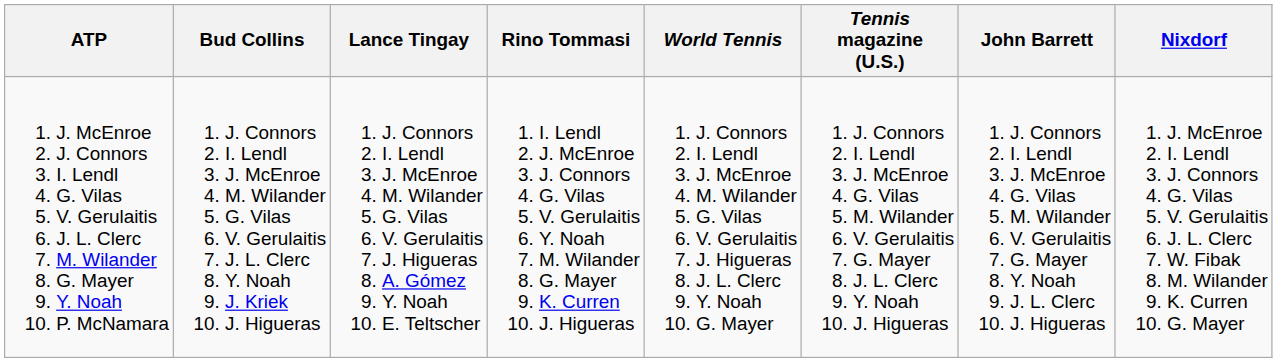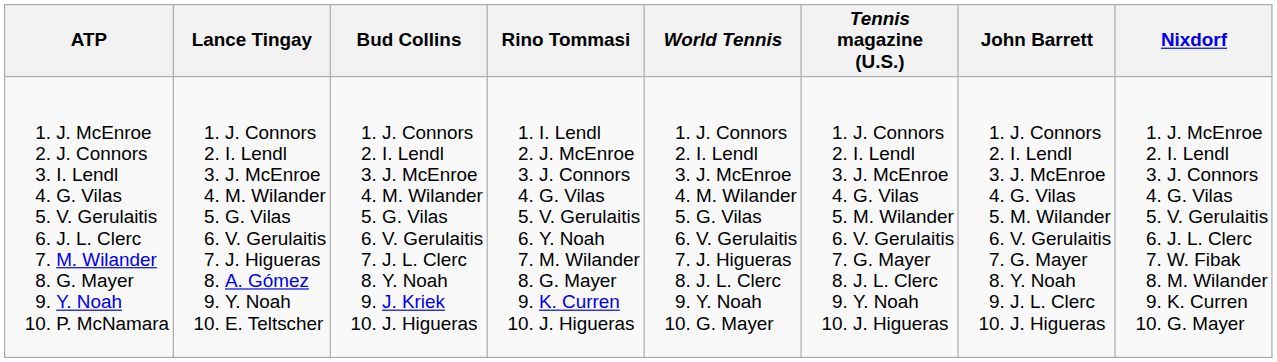columns swapped: Lance Tingay <-> Bud Collins
